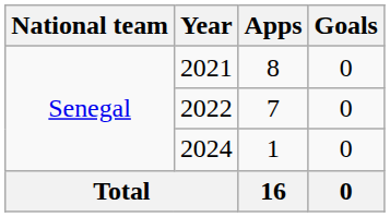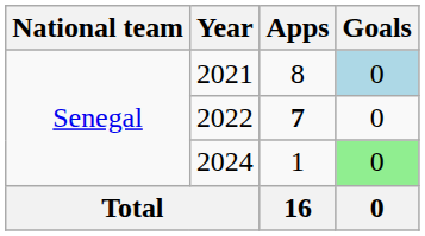2021 | Goals: no background -> lightblue background
2022 | Apps: normal -> bold
2024 | Goals: no background -> lightgreen background
